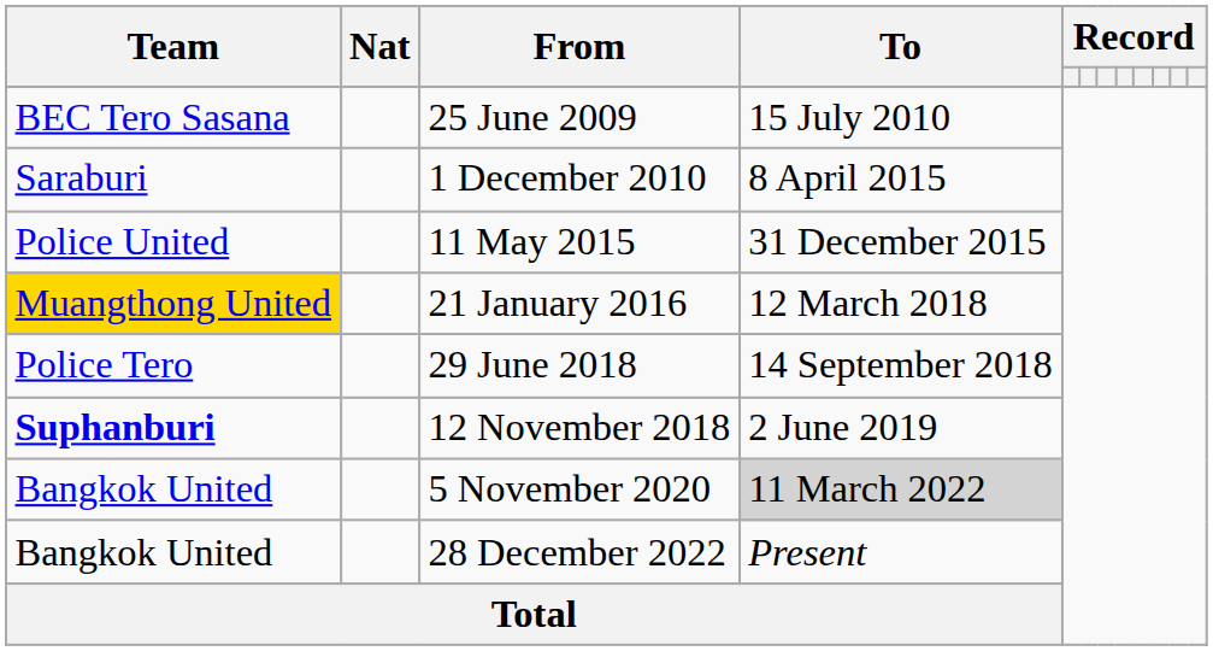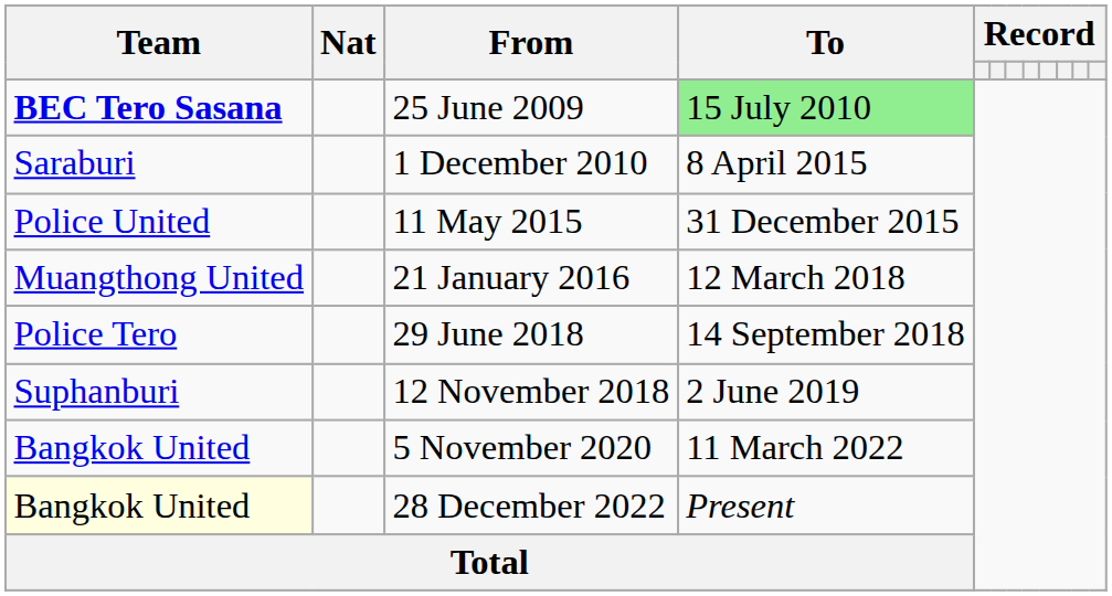25 June 2009 | Team: normal -> bold
25 June 2009 | To: no background -> lightgreen background
21 January 2016 | Team: gold background -> no background
12 November 2018 | Team: bold -> normal
5 November 2020 | To: lightgrey background -> no background
28 December 2022 | Team: no background -> lightyellow background
